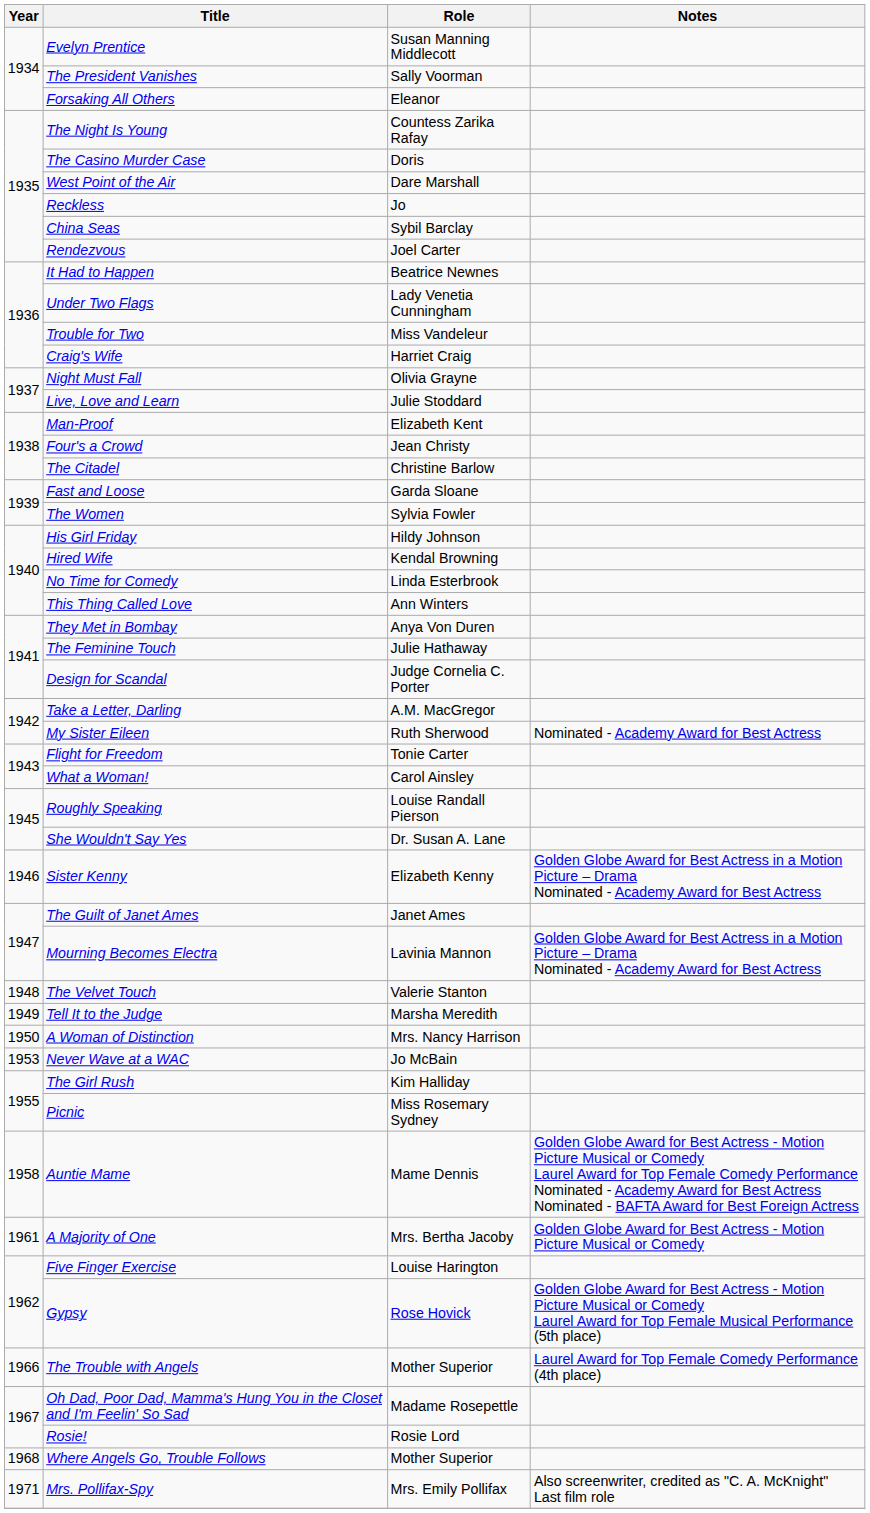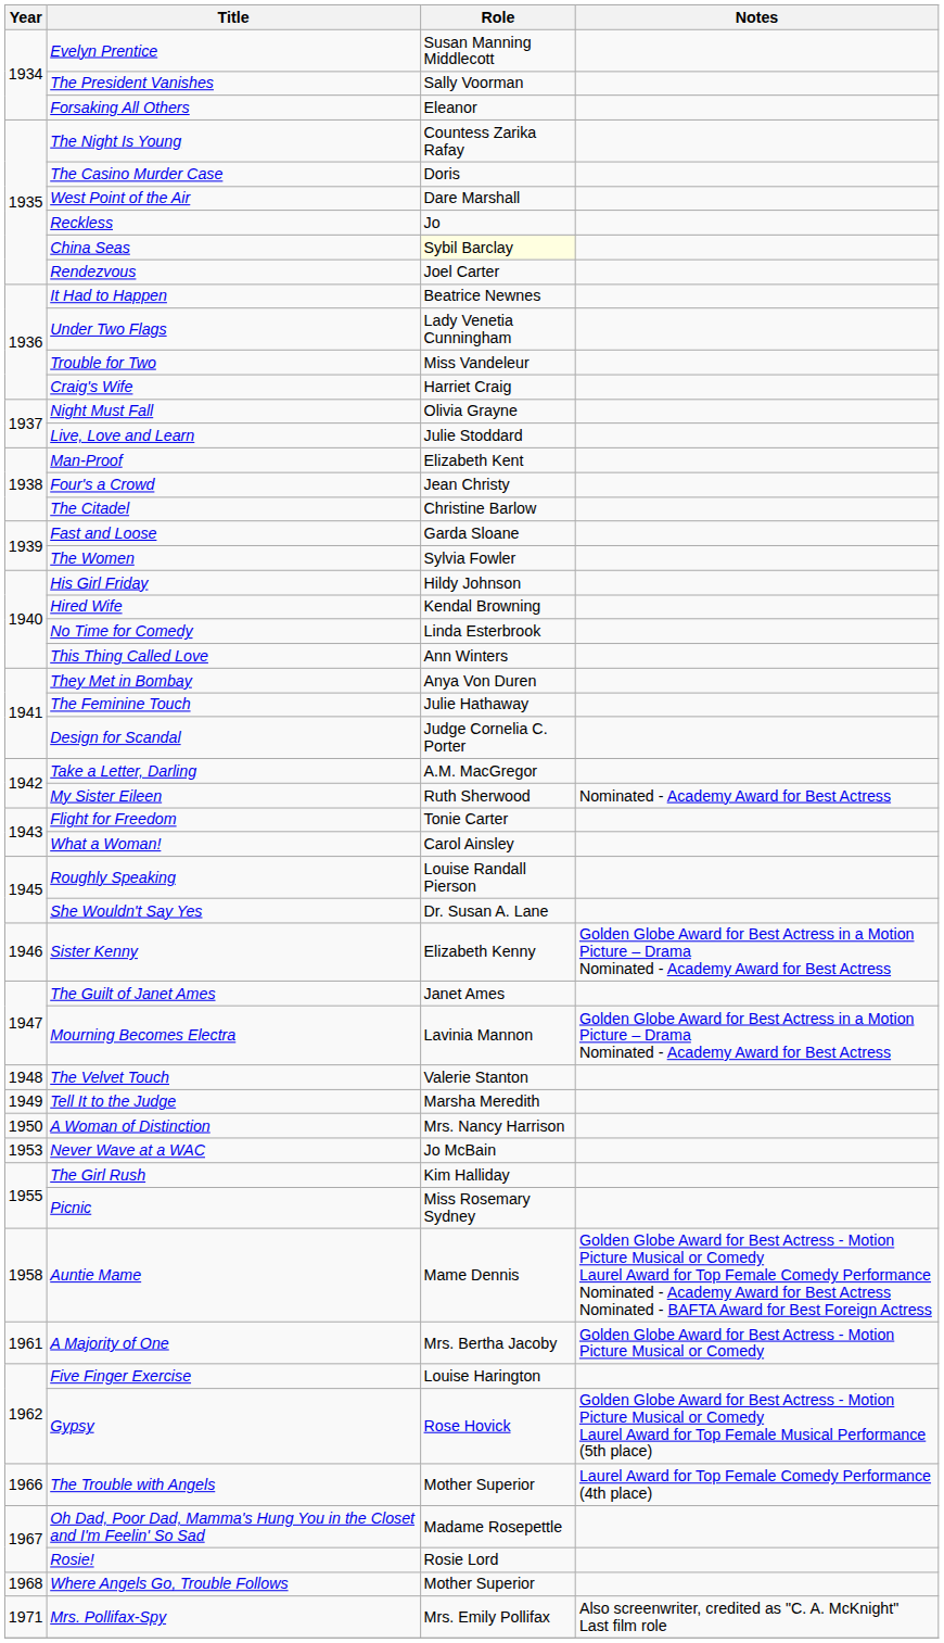China Seas | Role: no background -> lightyellow background
